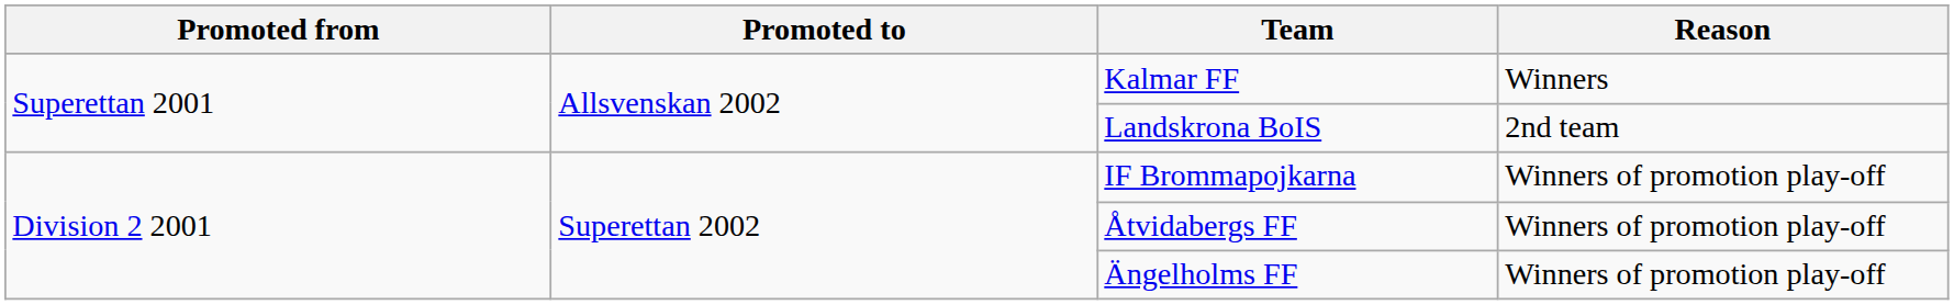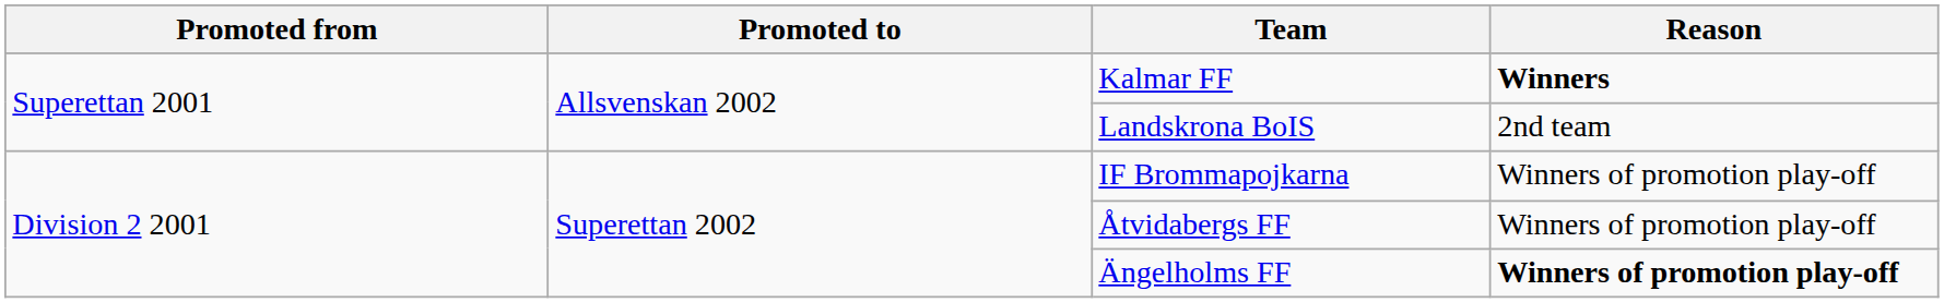Kalmar FF | Reason: normal -> bold
Ängelholms FF | Reason: normal -> bold
